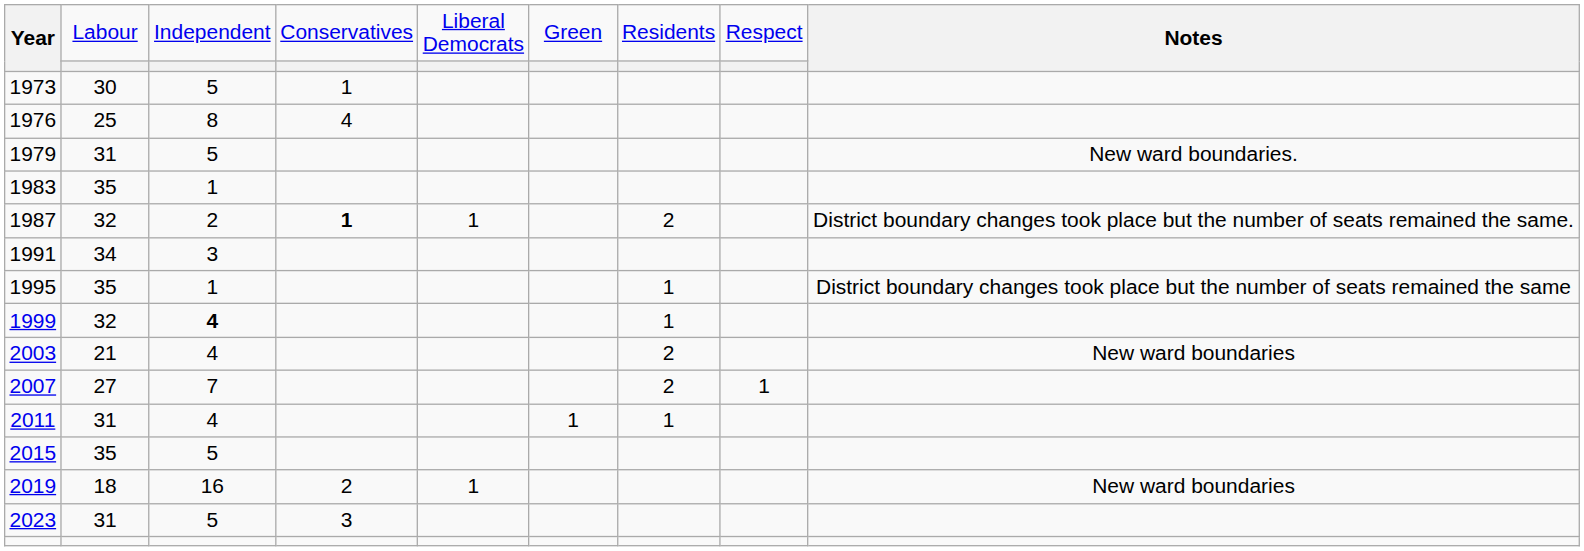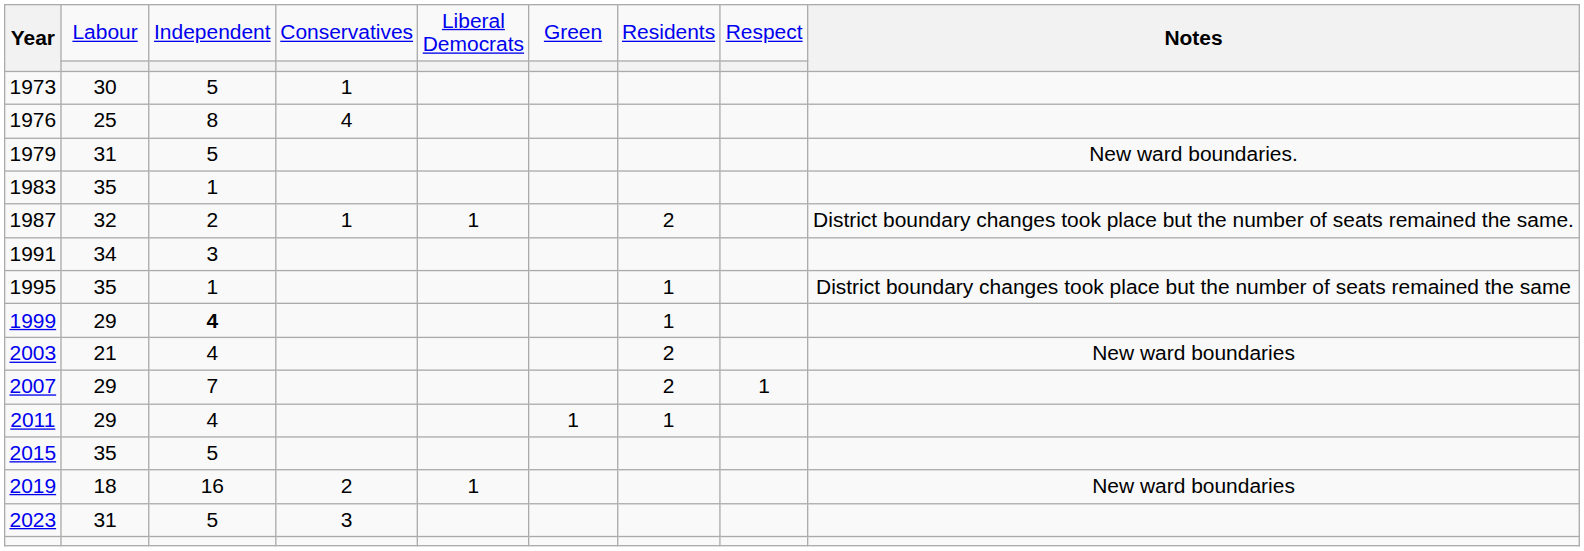1987 | column 4: bold -> normal
1999 | column 2: 32 -> 29
2007 | column 2: 27 -> 29
2011 | column 2: 31 -> 29
